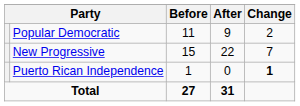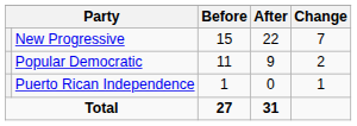rows swapped: Popular Democratic <-> New Progressive
Puerto Rican Independence | Change: bold -> normal
